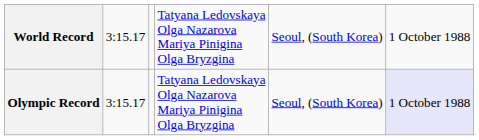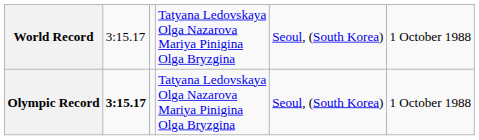Olympic Record | column 2: normal -> bold
Olympic Record | column 6: lavender background -> no background
